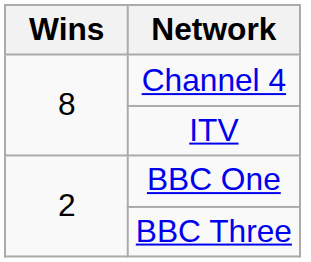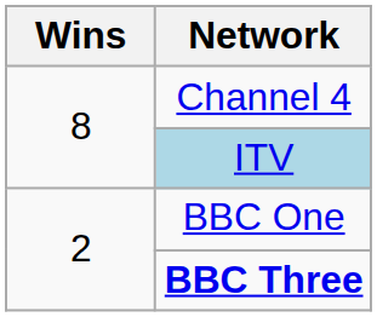ITV | Network: no background -> lightblue background
BBC Three | Network: normal -> bold
